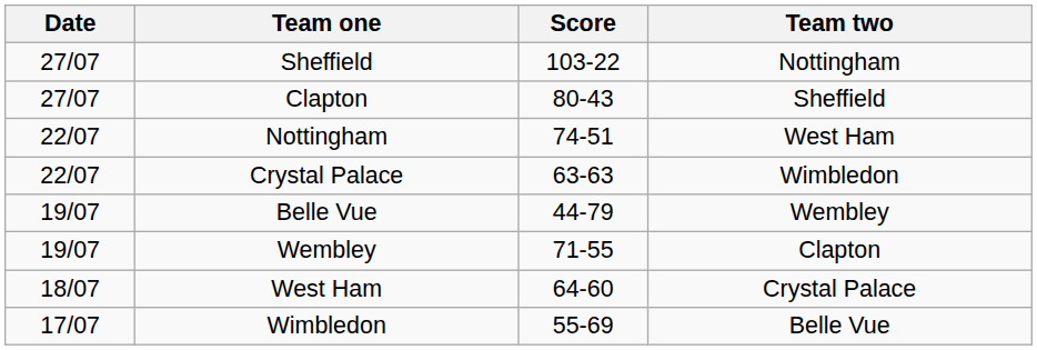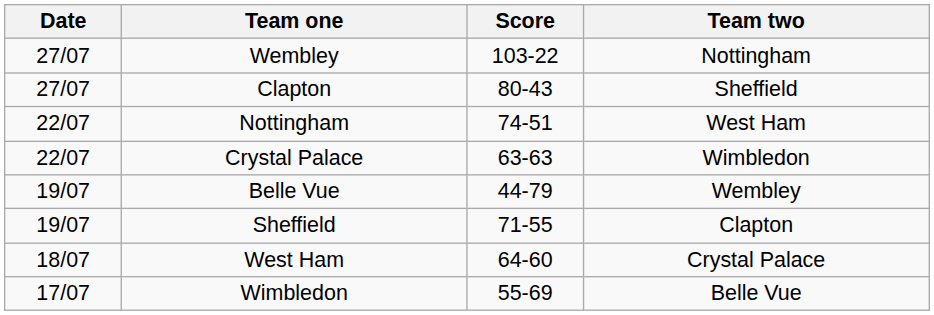row 2 | Team one: Sheffield -> Wembley
row 7 | Team one: Wembley -> Sheffield
